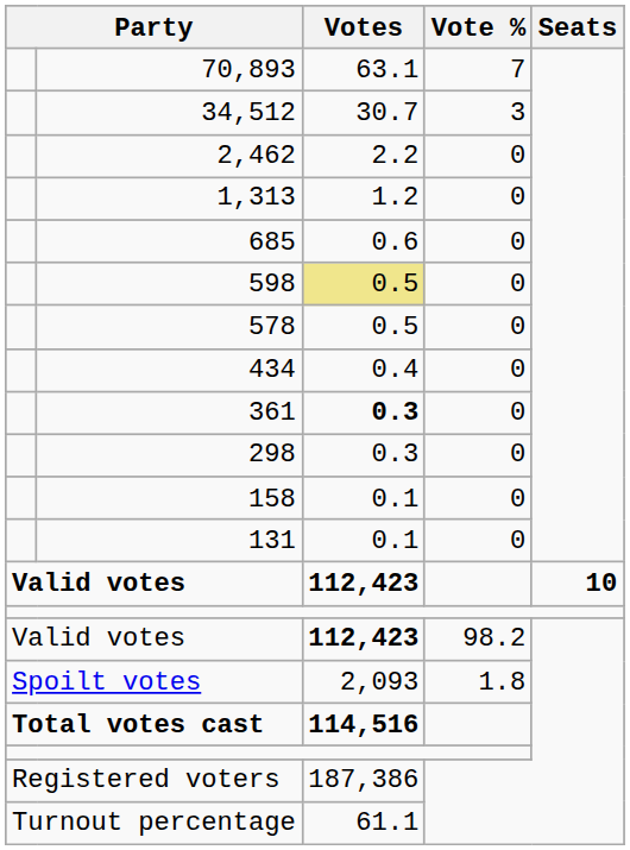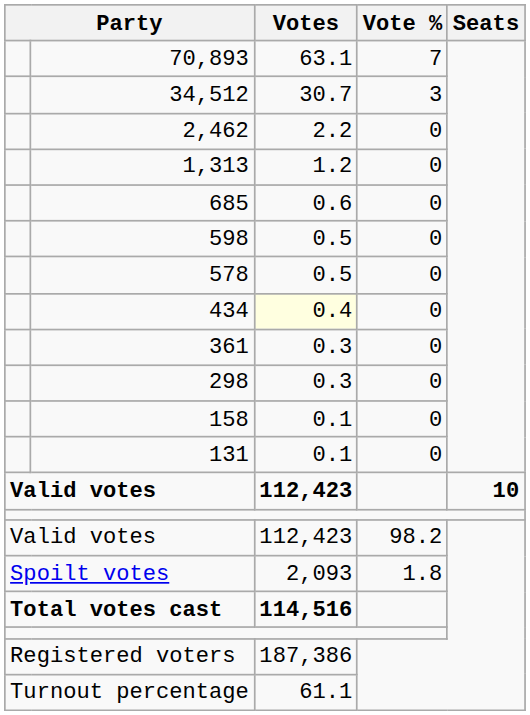598 | Votes: khaki background -> no background
434 | Votes: no background -> lightyellow background
361 | Votes: bold -> normal
Valid votes / 98.2 | Votes: bold -> normal
